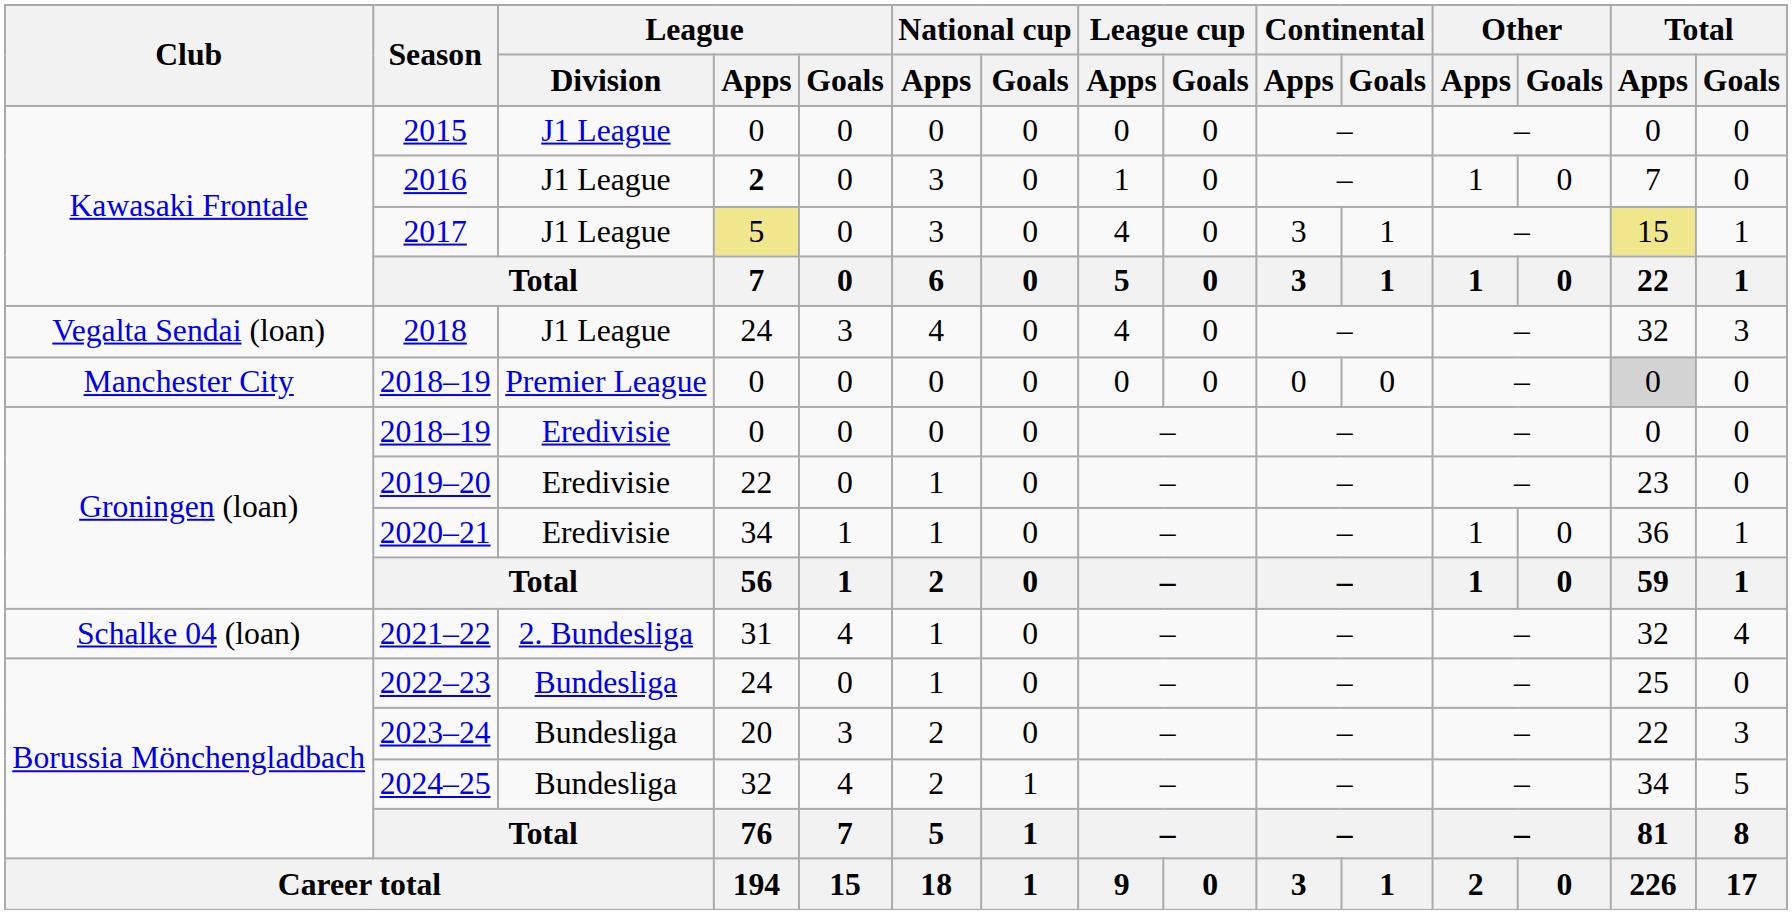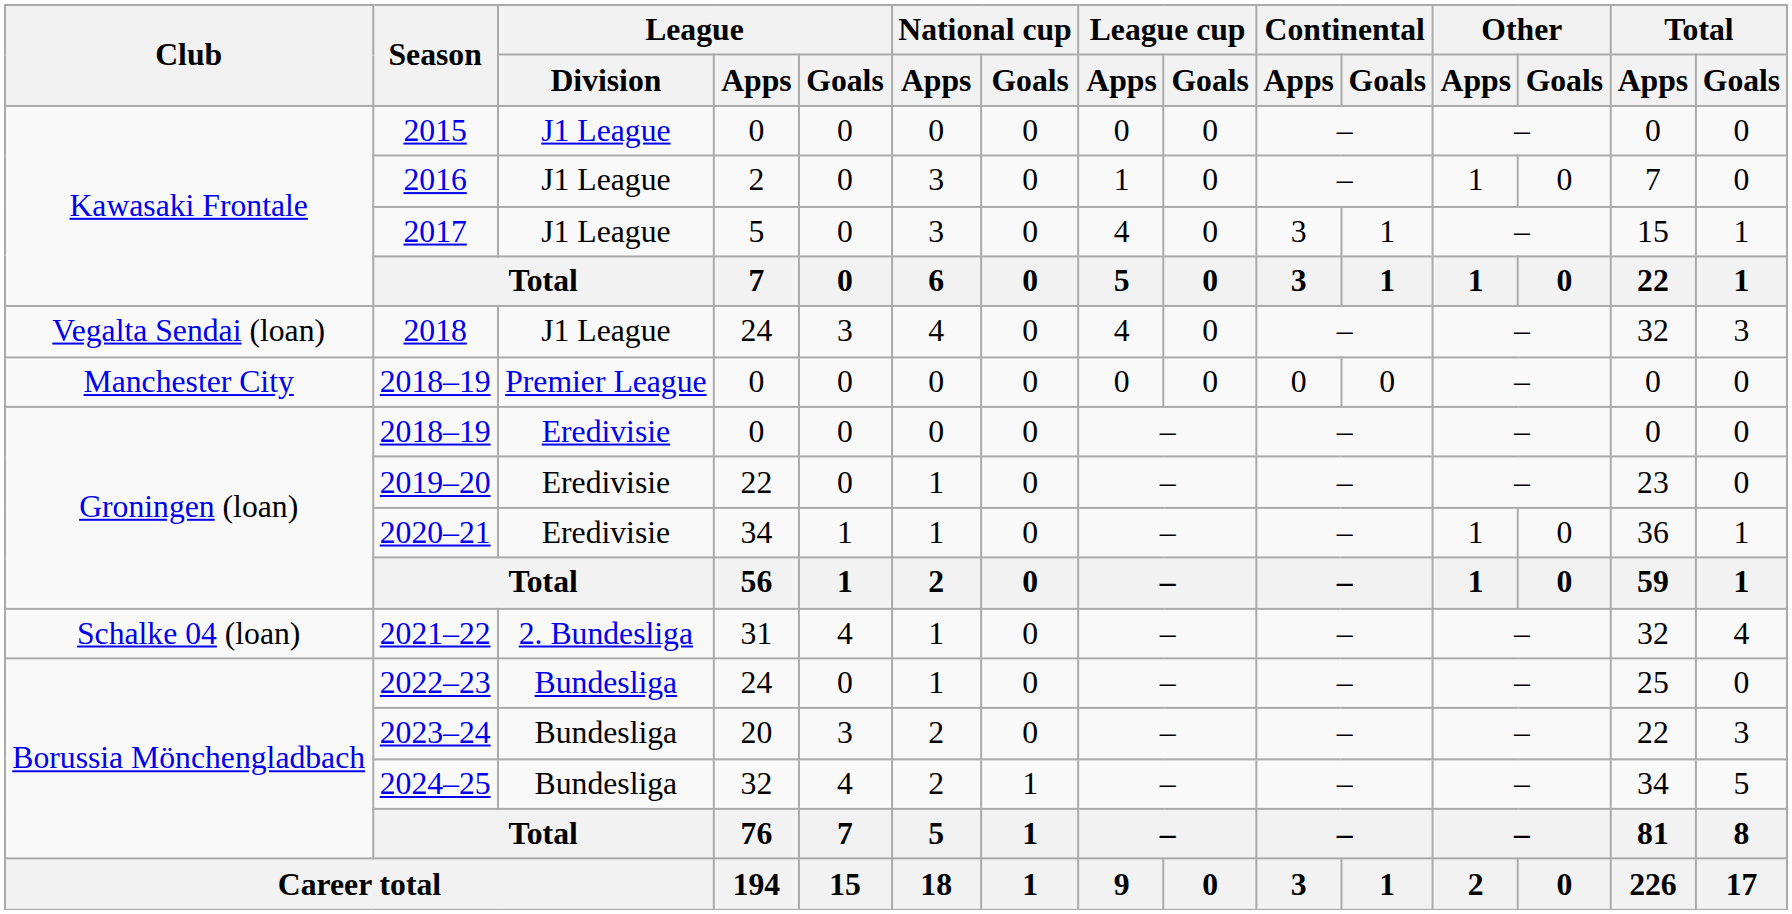2016 | League / Apps: bold -> normal
2017 | League / Apps: khaki background -> no background
2017 | Total / Apps: khaki background -> no background
Manchester City / 2018–19 | Total / Apps: lightgrey background -> no background
